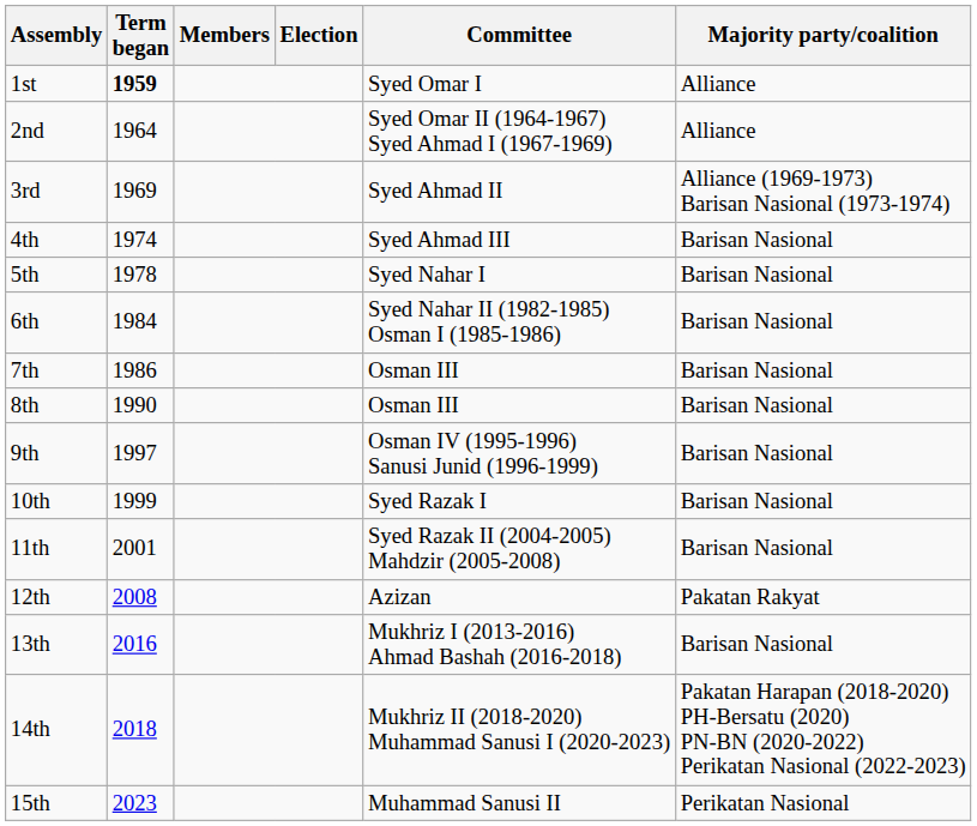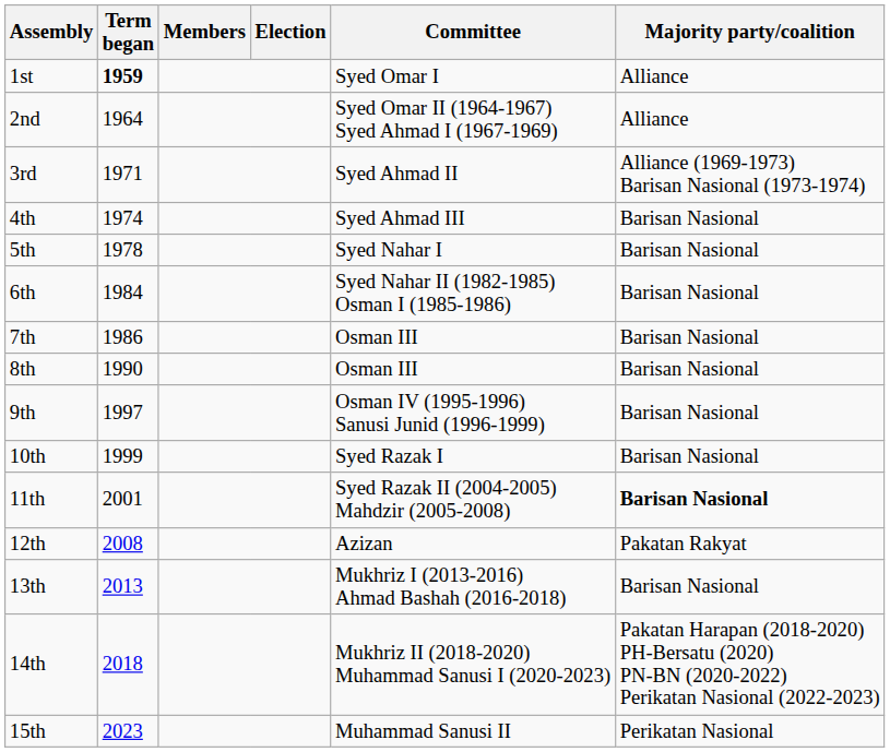3rd | Term began: 1969 -> 1971
11th | Majority party/coalition: normal -> bold
13th | Term began: 2016 -> 2013
